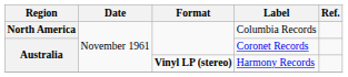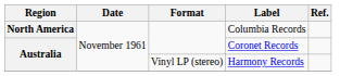Harmony Records | Format: bold -> normal
